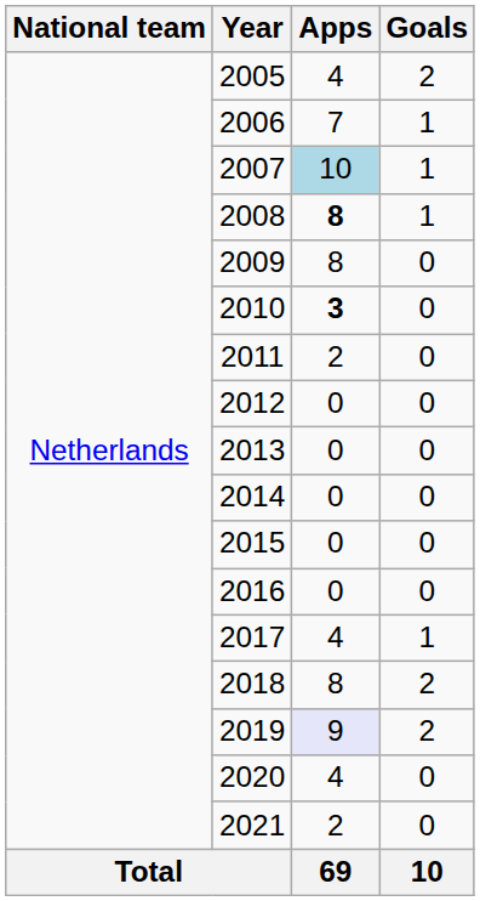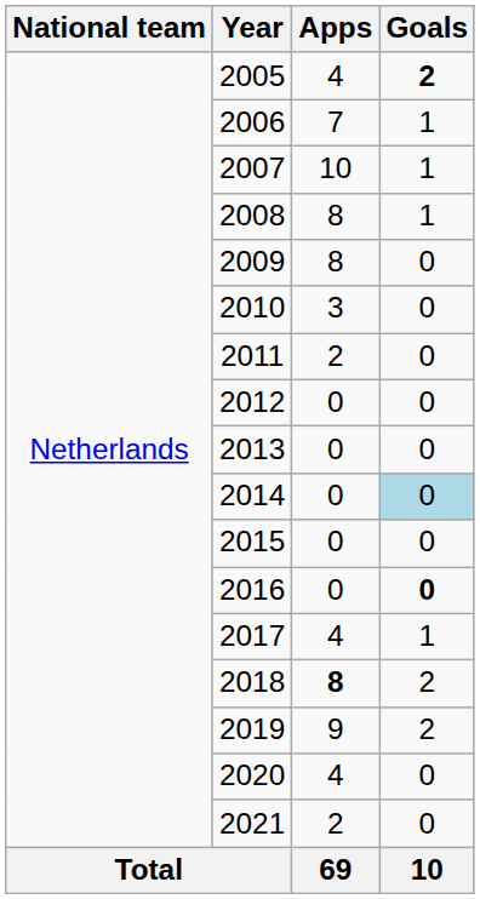2005 | Goals: normal -> bold
2007 | Apps: lightblue background -> no background
2008 | Apps: bold -> normal
2010 | Apps: bold -> normal
2014 | Goals: no background -> lightblue background
2016 | Goals: normal -> bold
2018 | Apps: normal -> bold
2019 | Apps: lavender background -> no background
